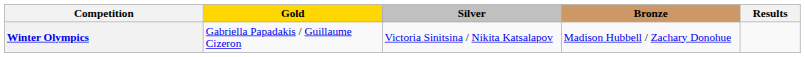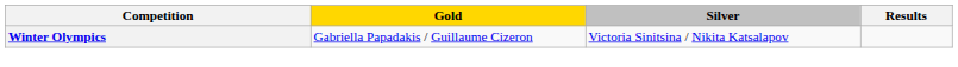- column: Bronze | Madison Hubbell / Zachary Donohue
